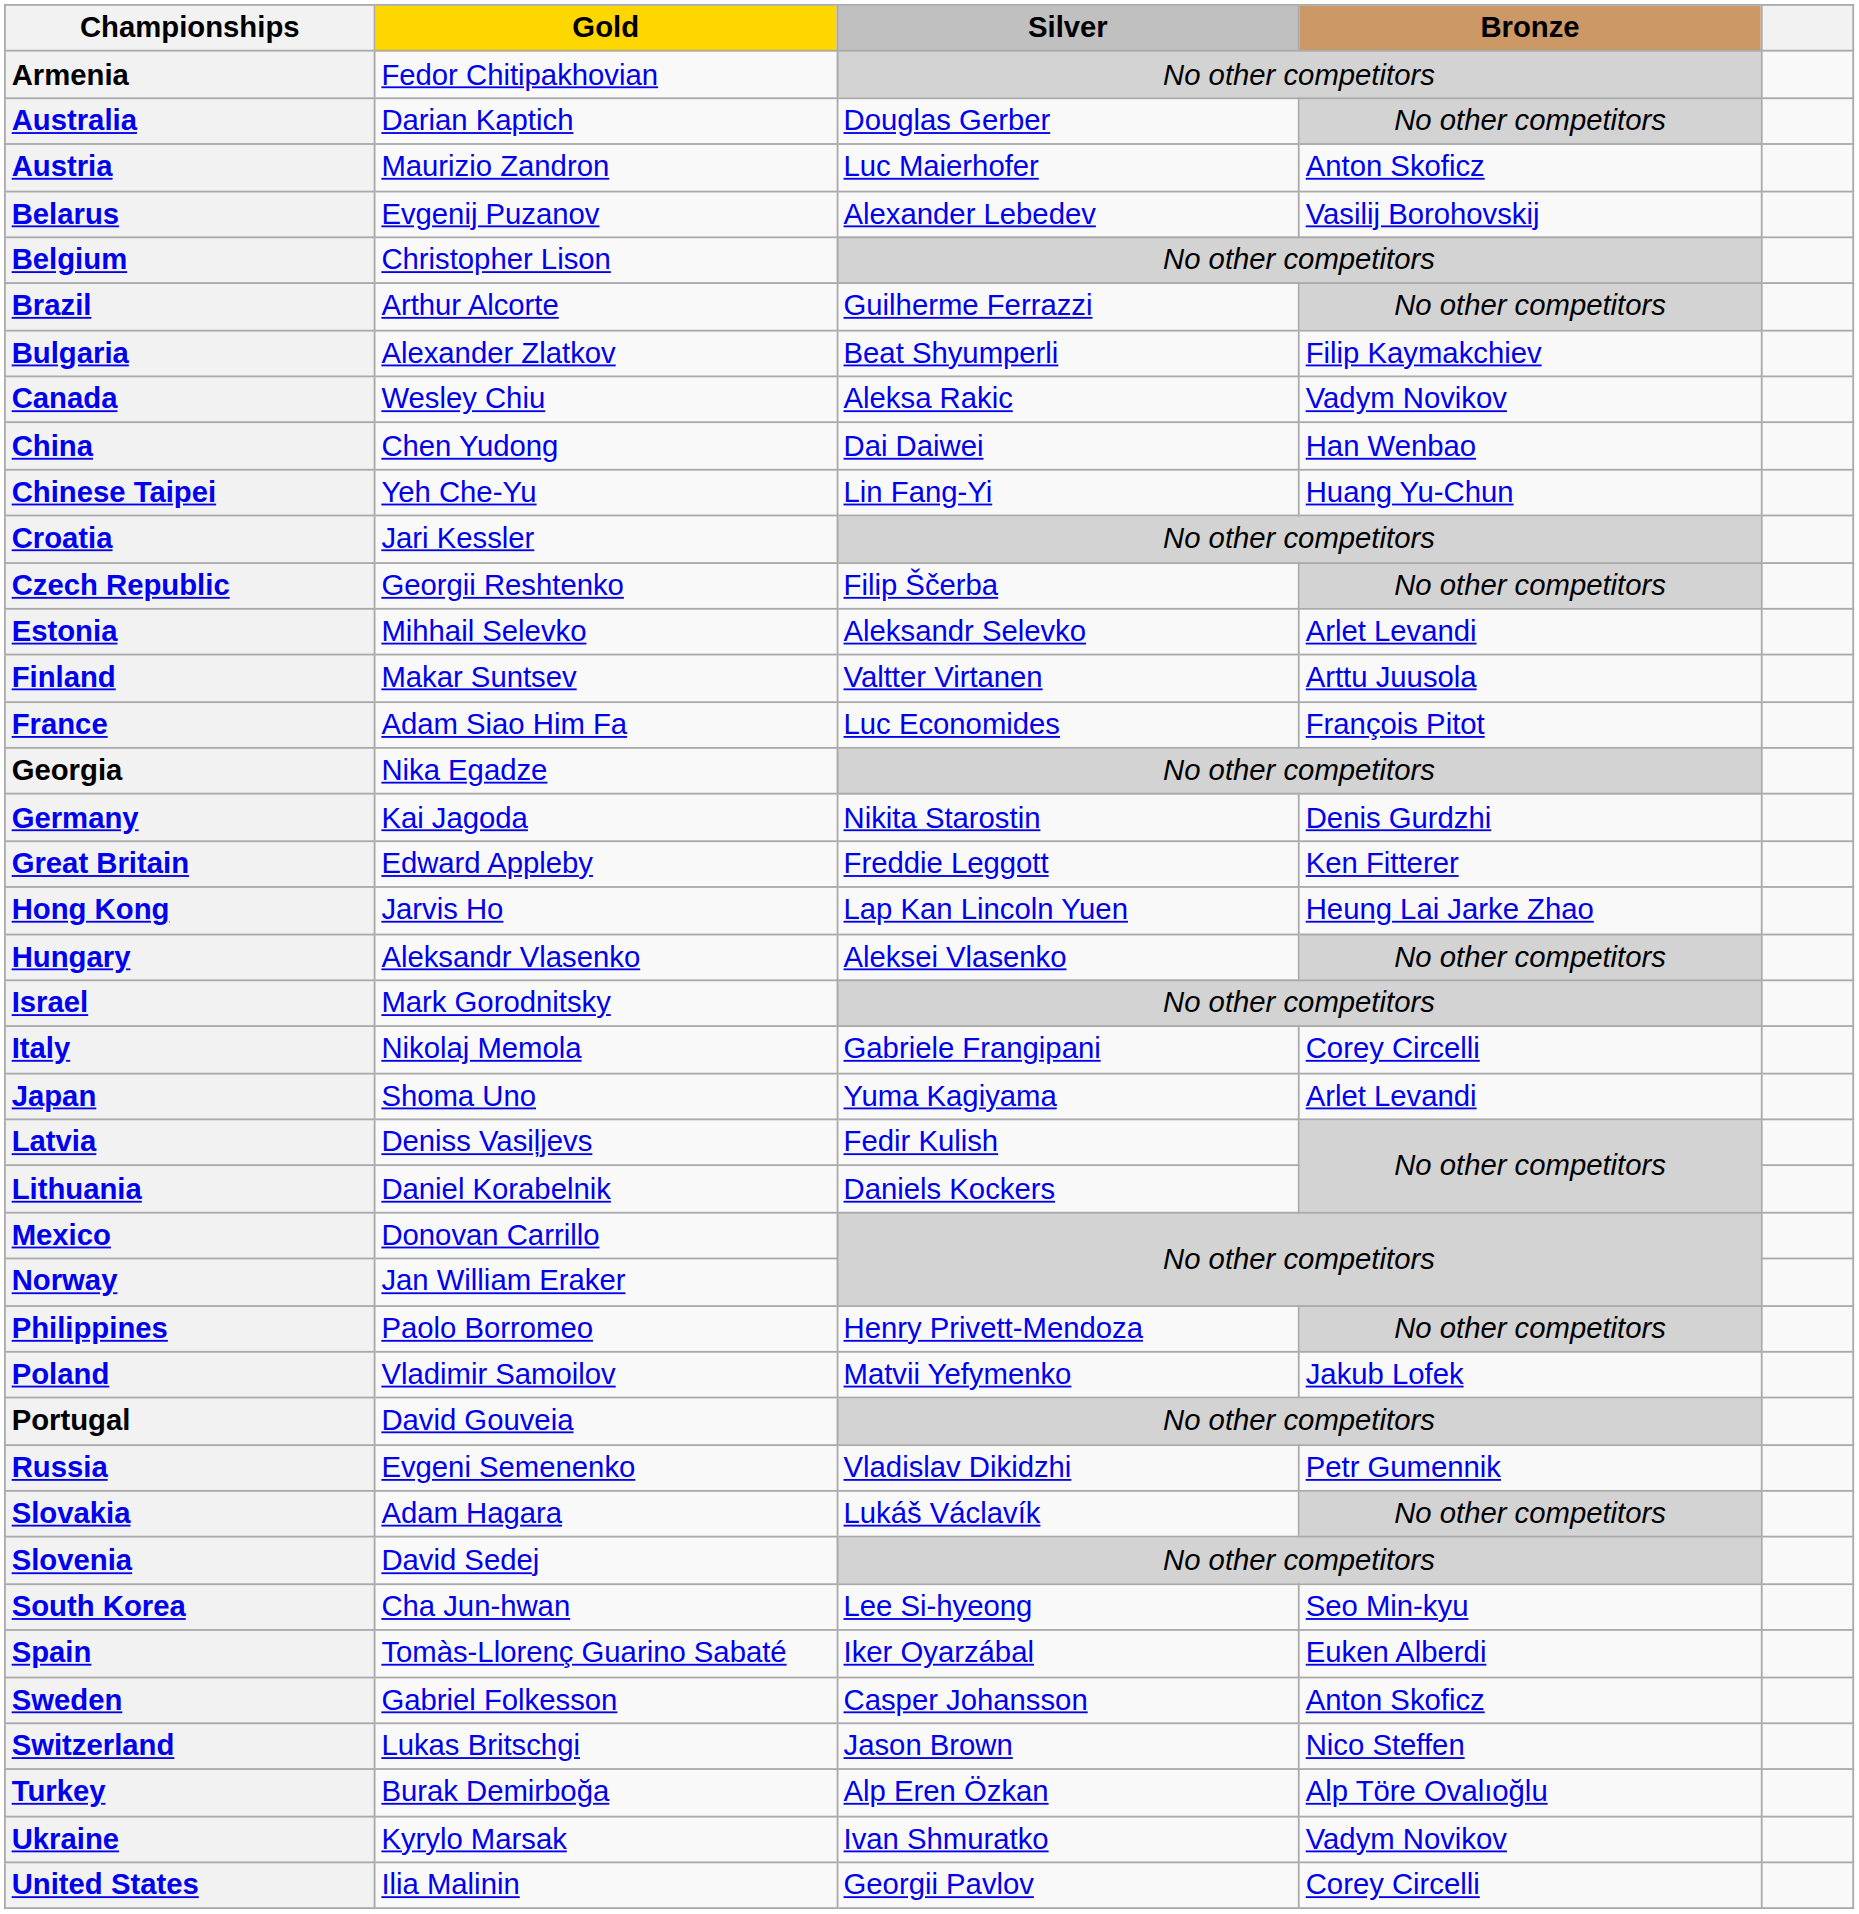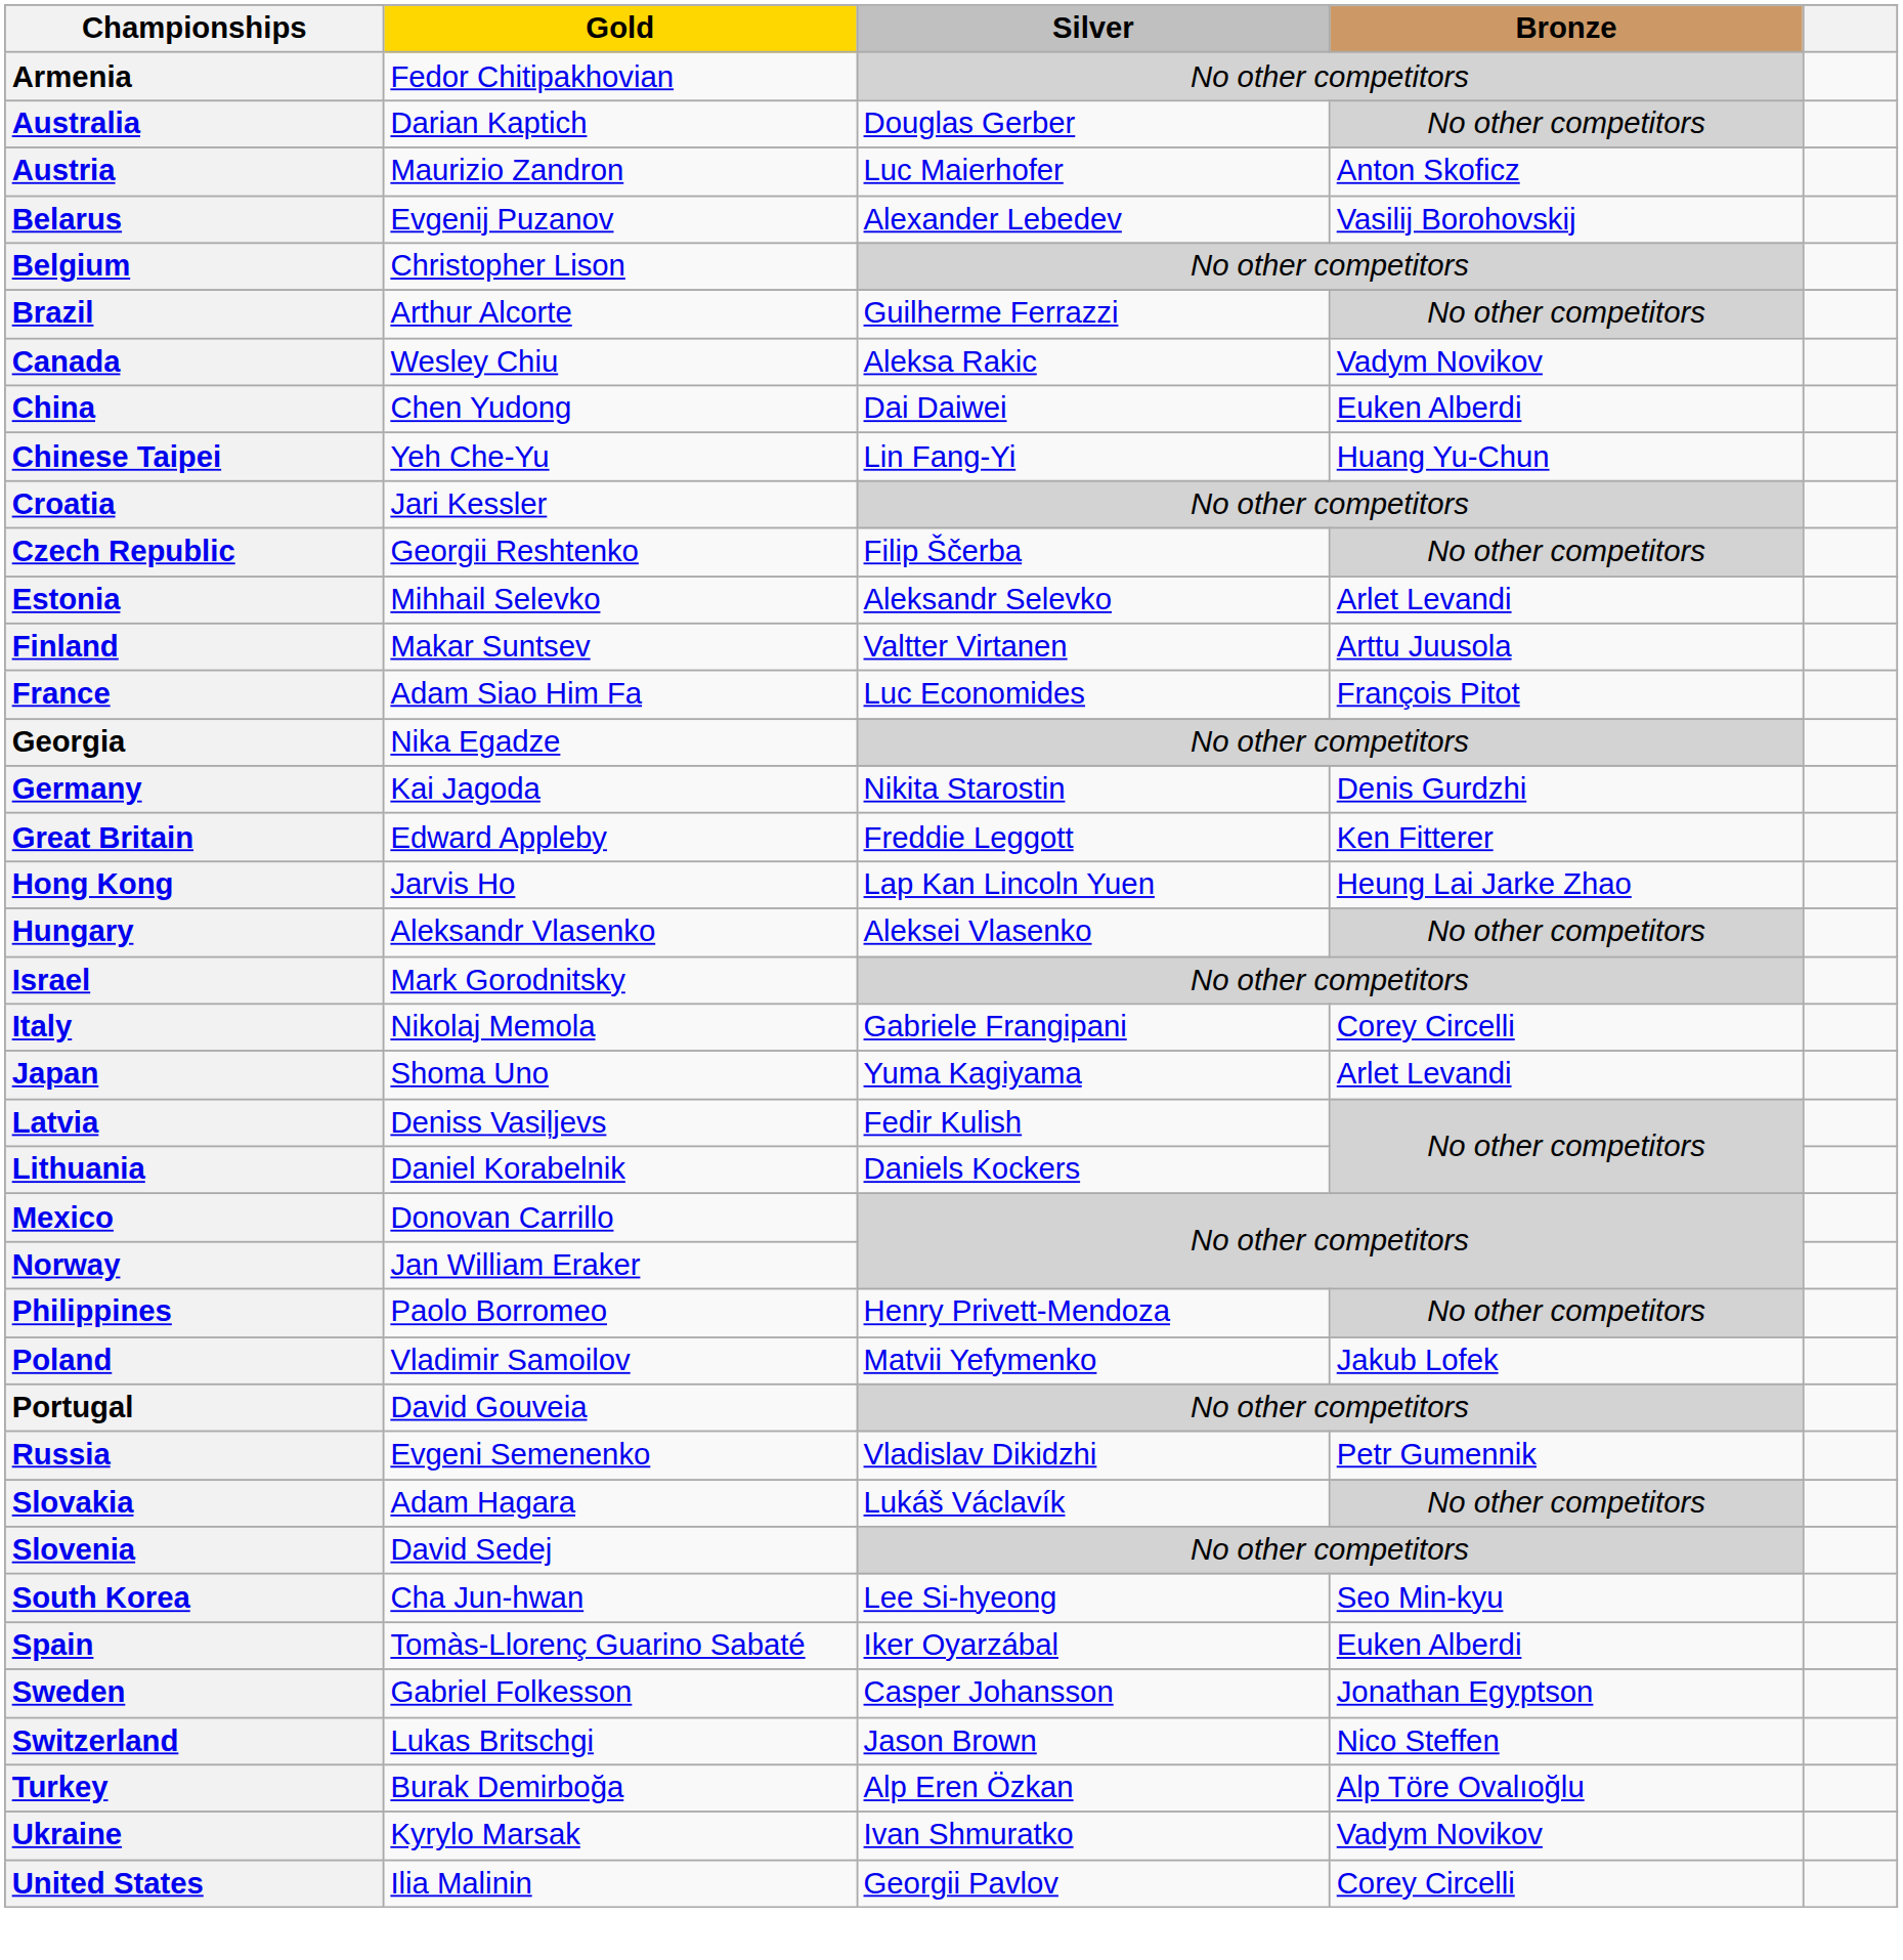- row: Bulgaria | Alexander Zlatkov | Beat Shyumperli | Filip Kaymakchiev
China | Bronze: Han Wenbao -> Euken Alberdi
Sweden | Bronze: Anton Skoficz -> Jonathan Egyptson
